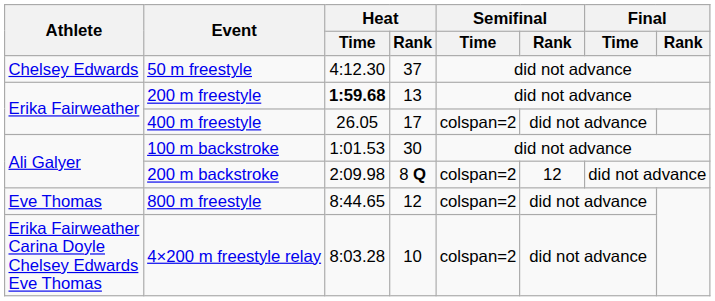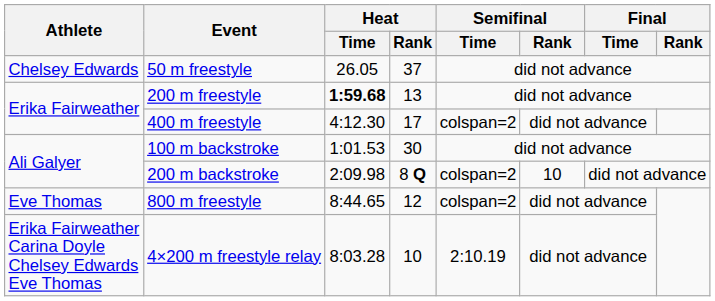50 m freestyle | Heat / Time: 4:12.30 -> 26.05
400 m freestyle | Heat / Time: 26.05 -> 4:12.30
200 m backstroke | Semifinal / Rank: 12 -> 10
4×200 m freestyle relay | Semifinal / Time: colspan=2 -> 2:10.19
